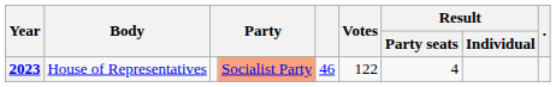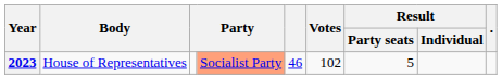2023 | Votes: 122 -> 102
2023 | Result / Party seats: 4 -> 5
